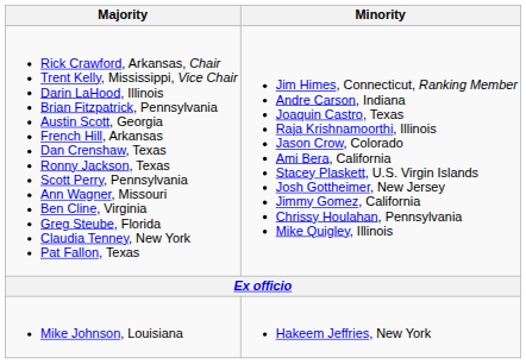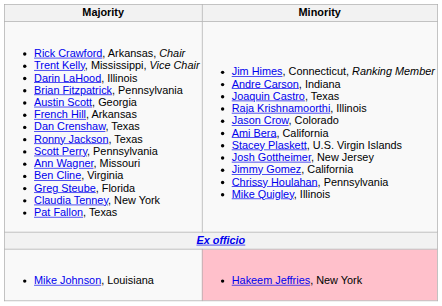Mike Johnson, Louisiana | Minority: no background -> pink background
